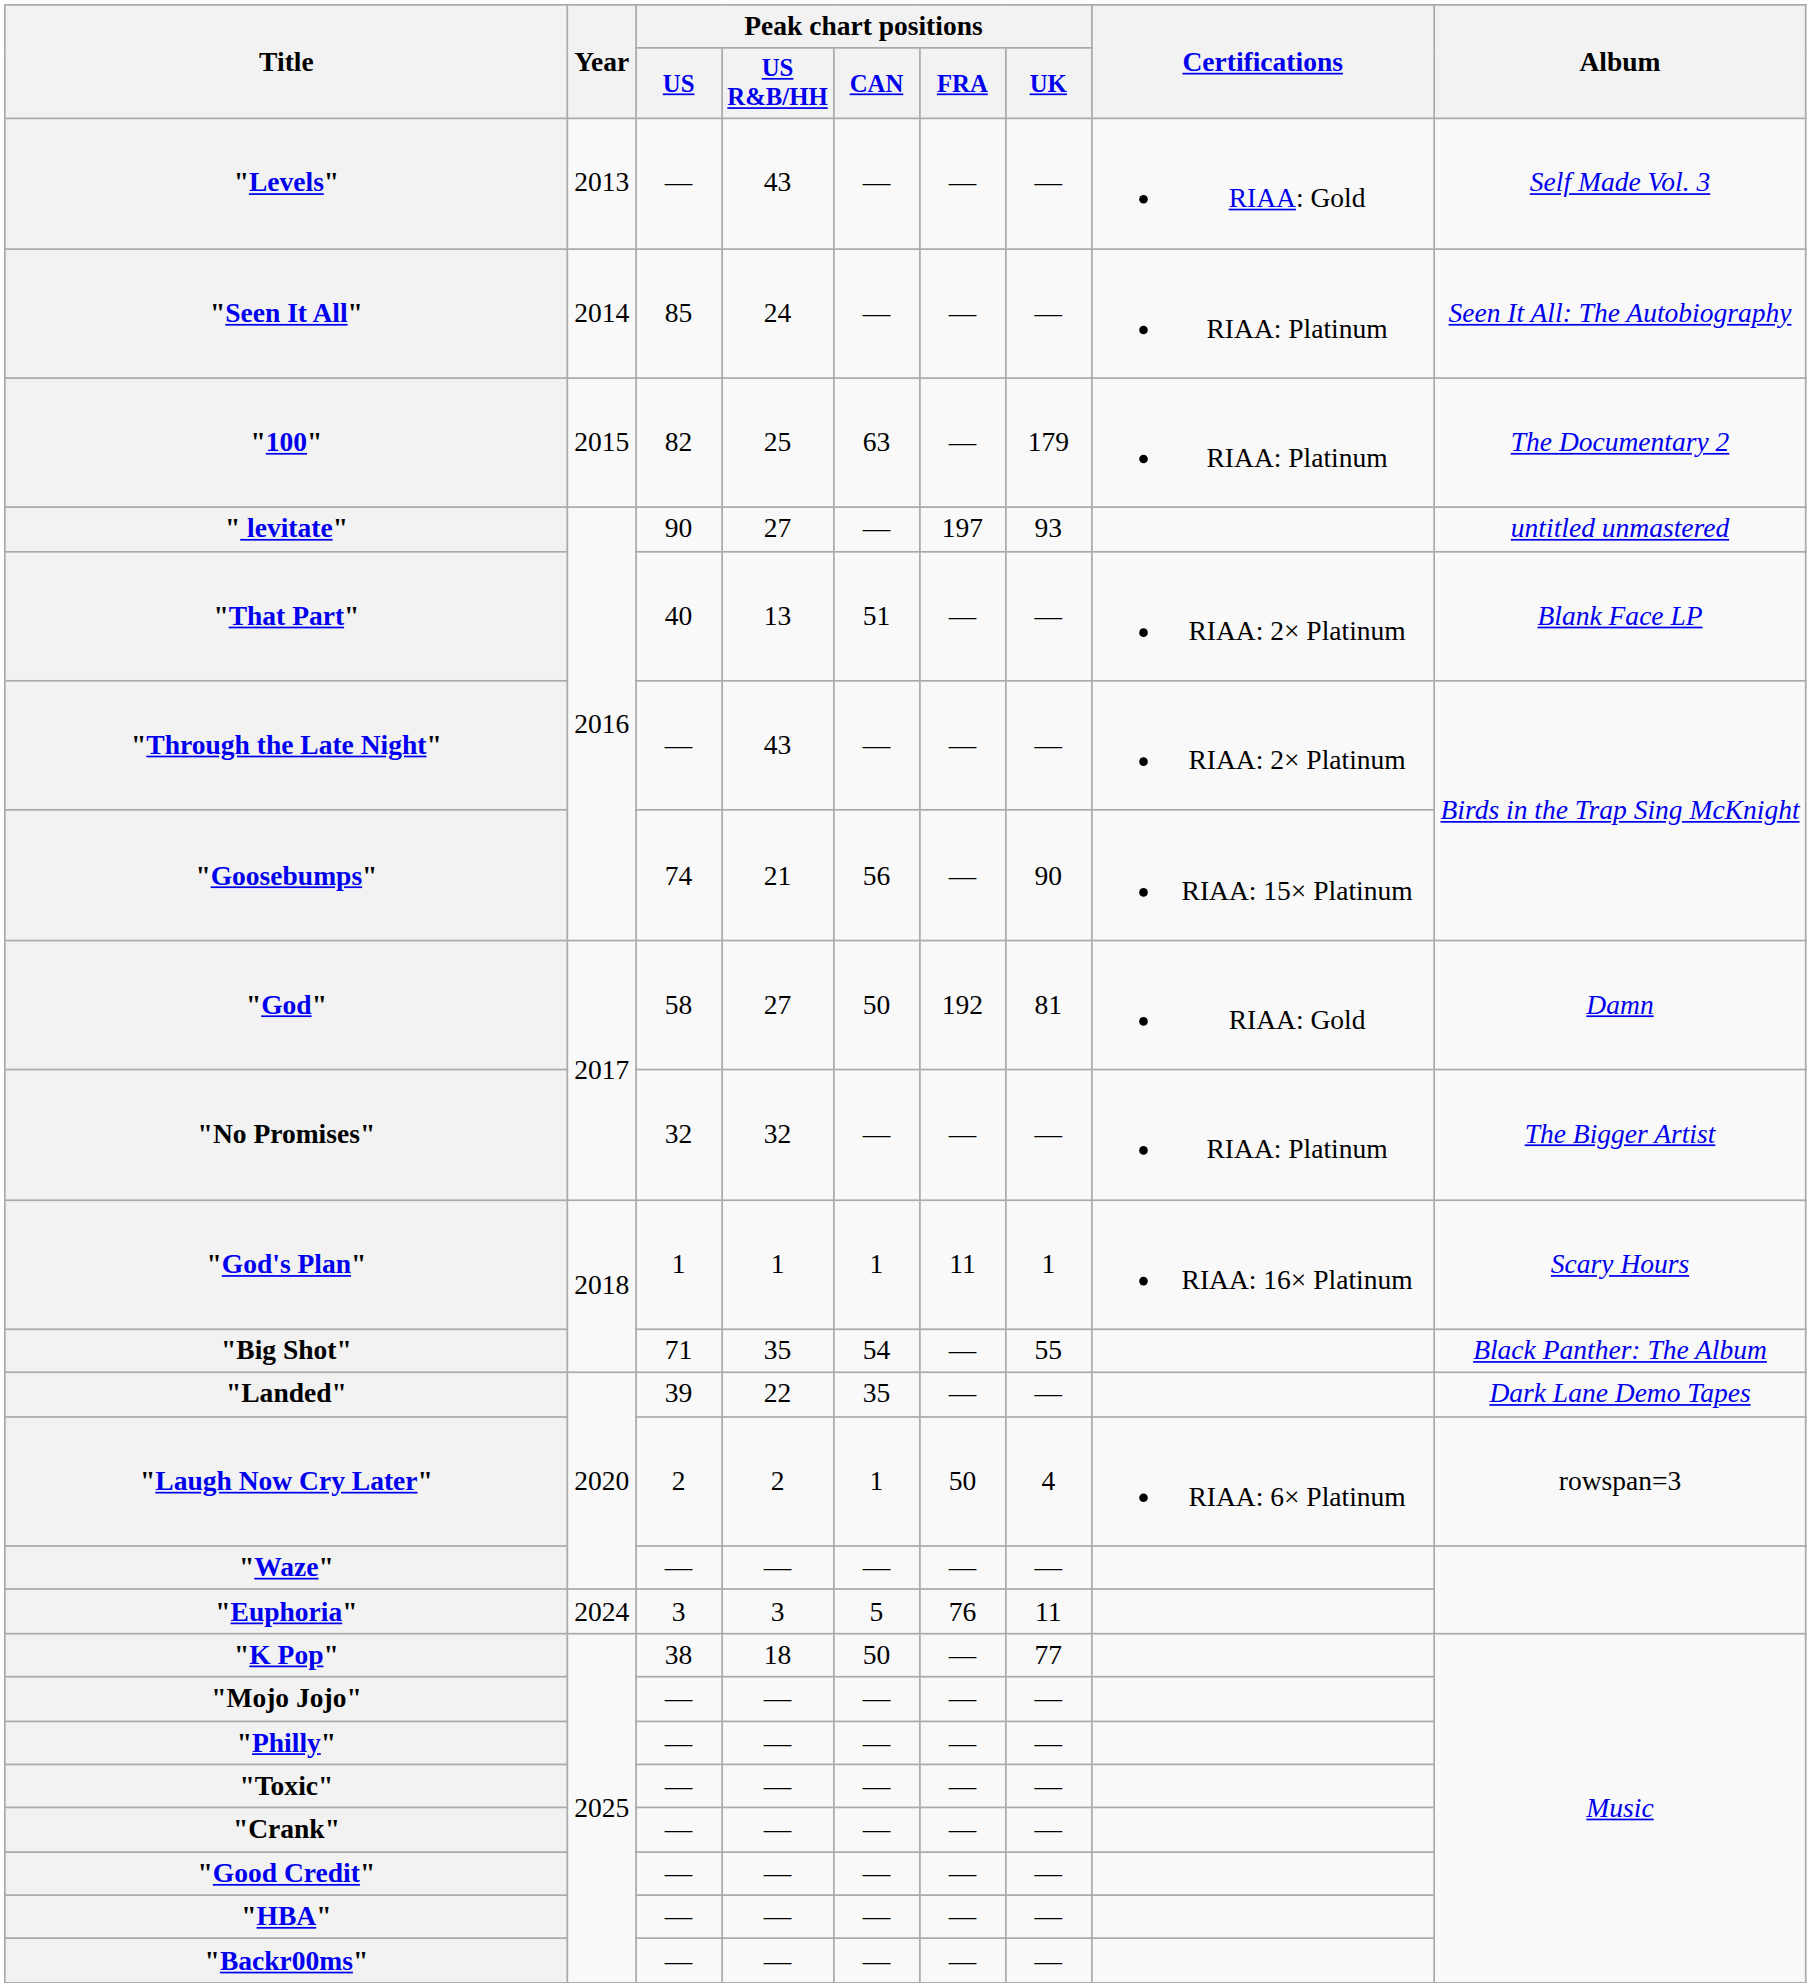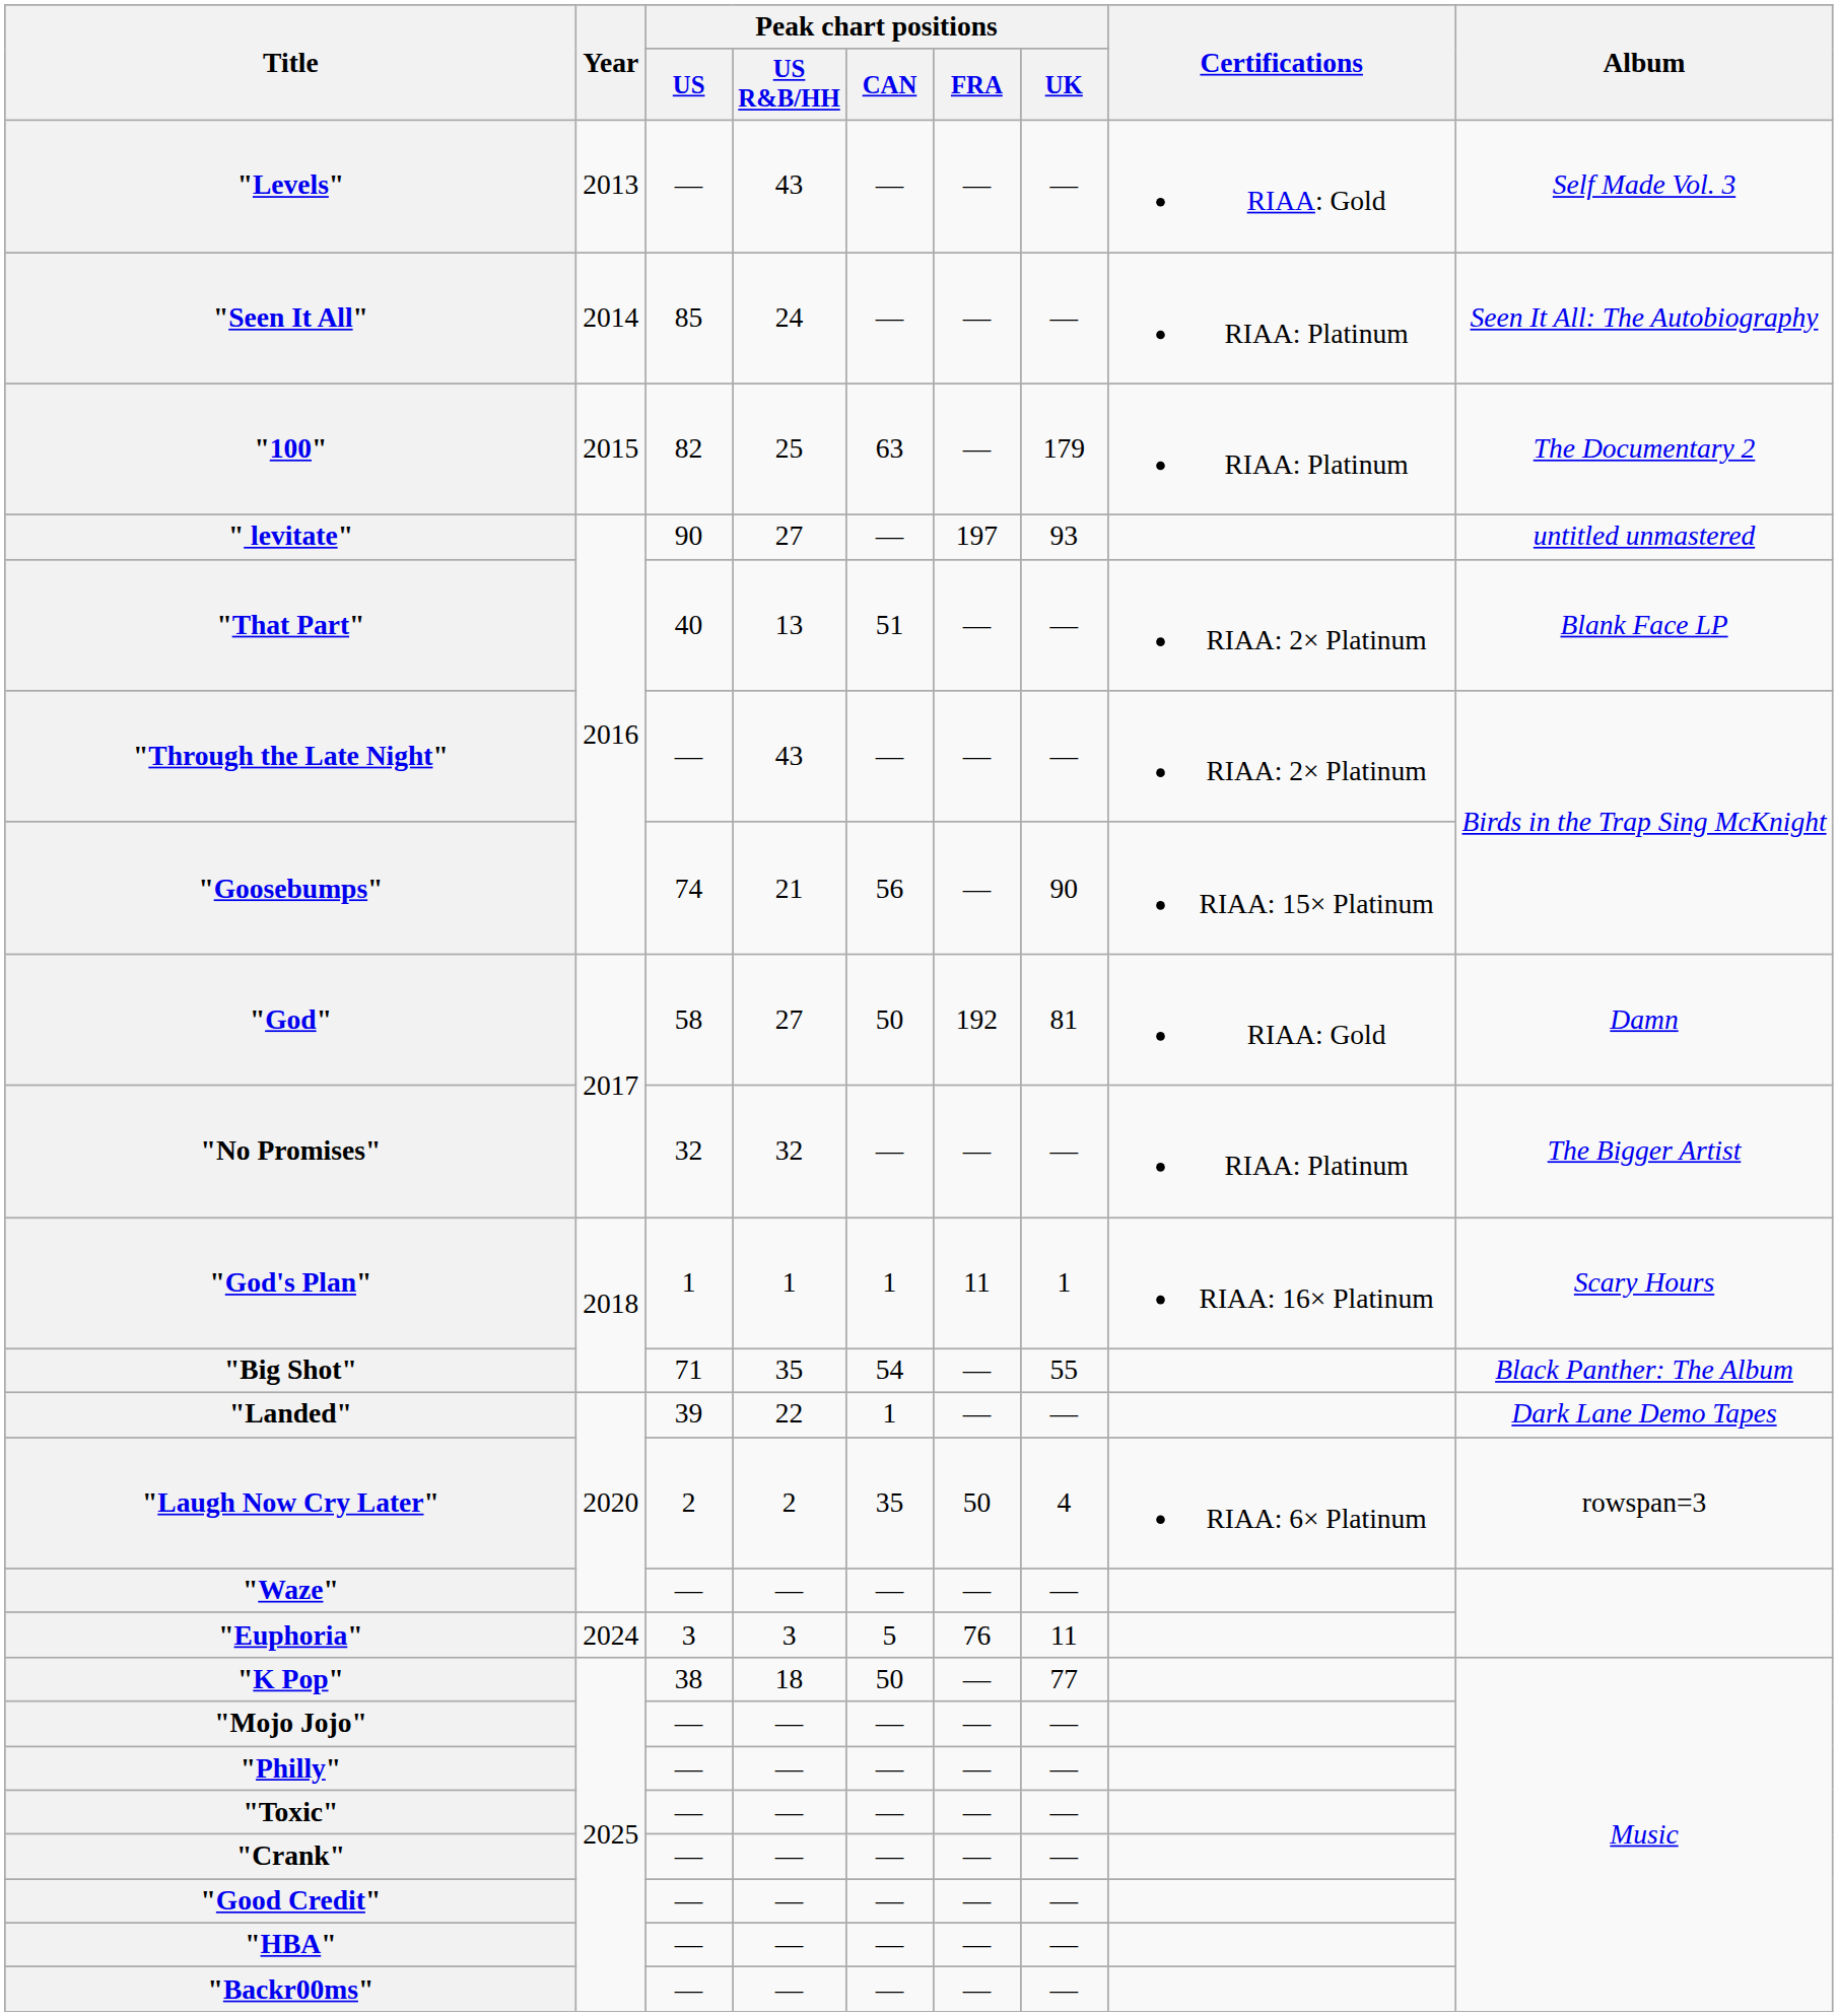"Landed" | Peak chart positions / CAN: 35 -> 1
"Laugh Now Cry Later" | Peak chart positions / CAN: 1 -> 35
